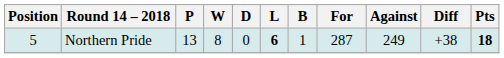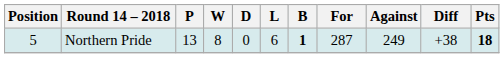Northern Pride | L: bold -> normal
Northern Pride | B: normal -> bold
